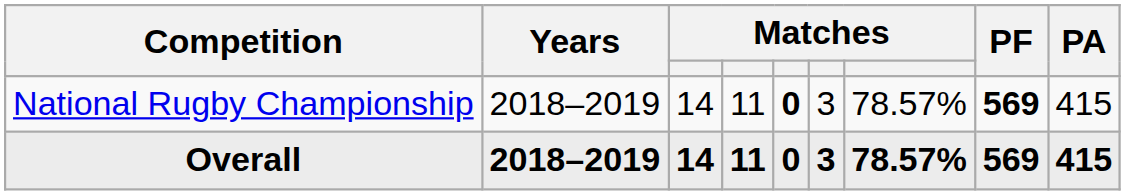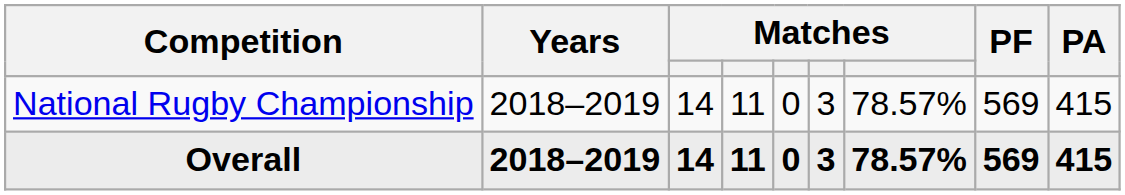National Rugby Championship | column 5: bold -> normal
National Rugby Championship | PF: bold -> normal
